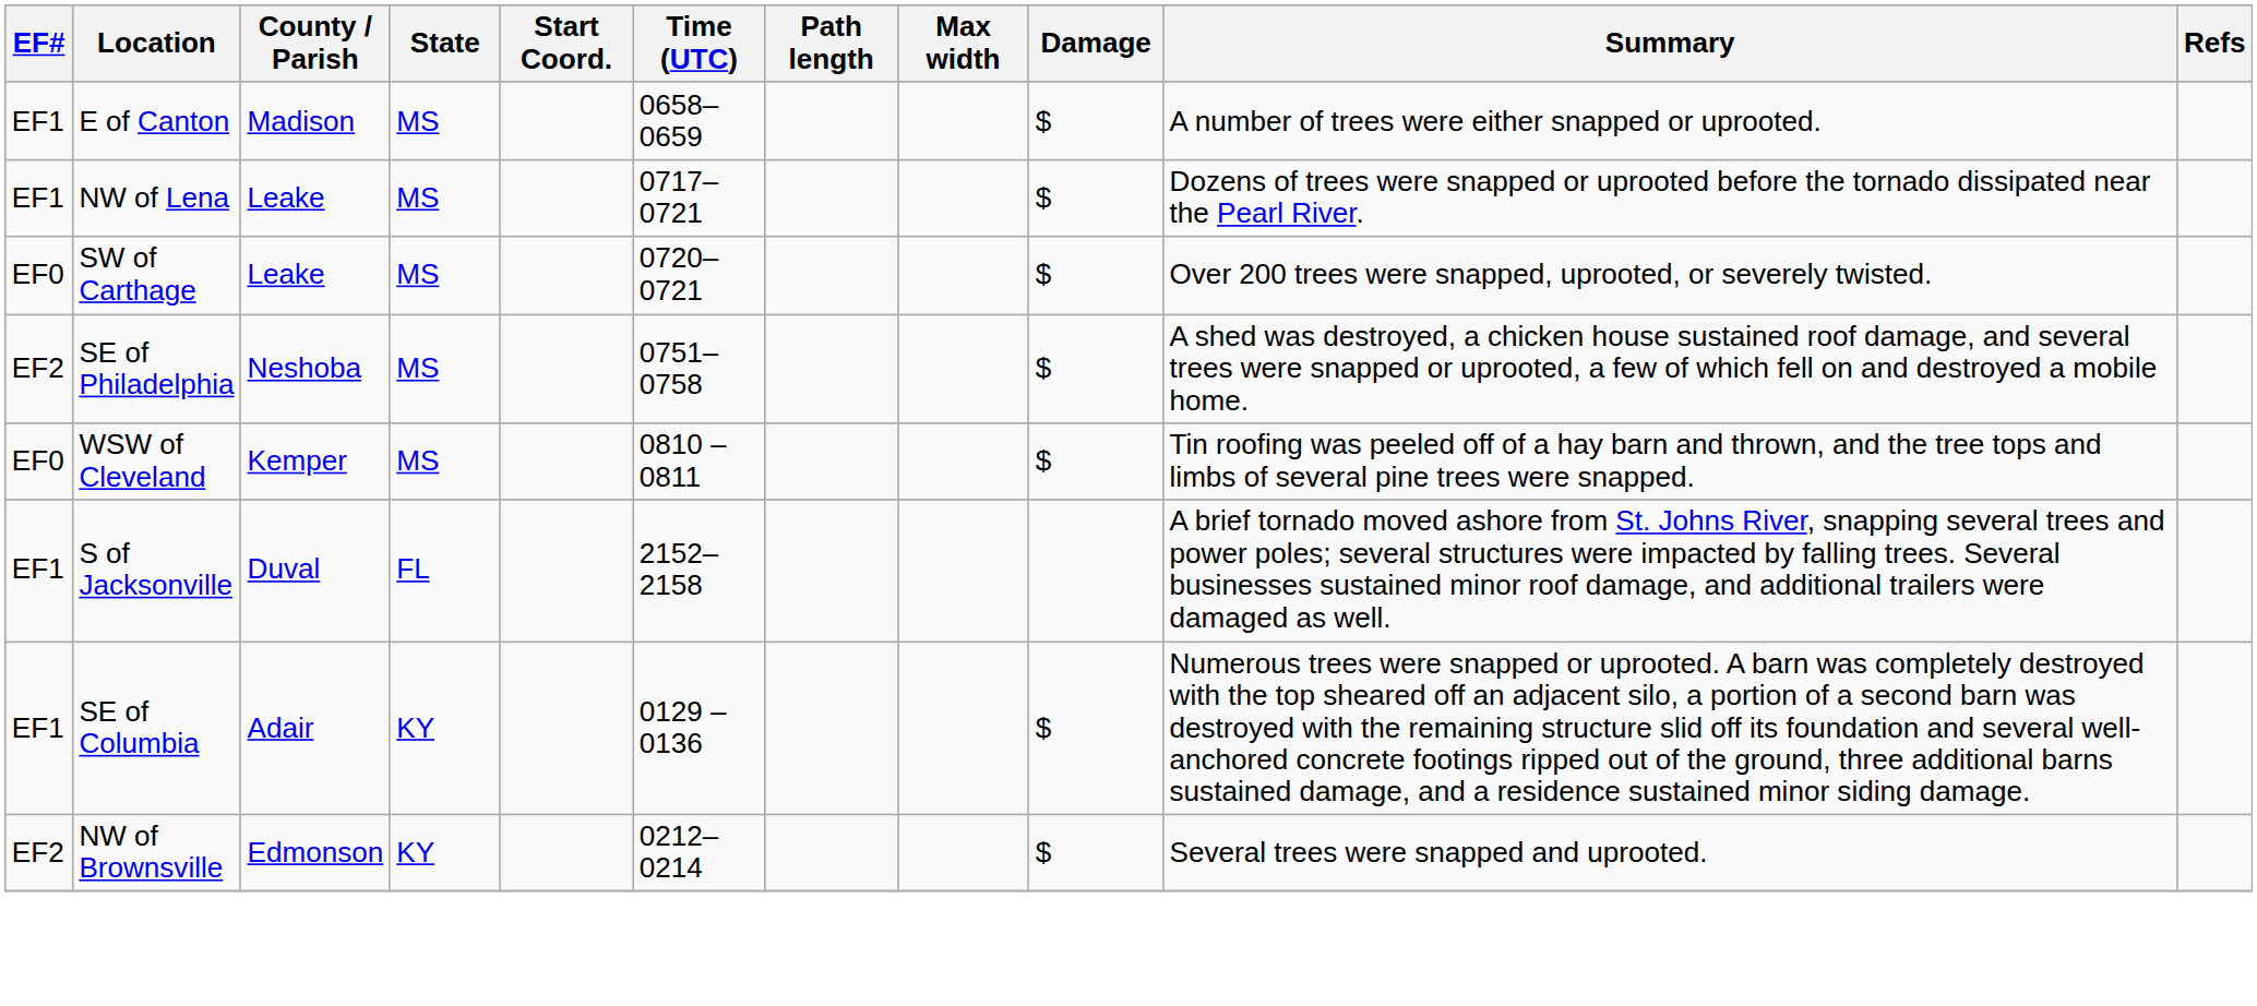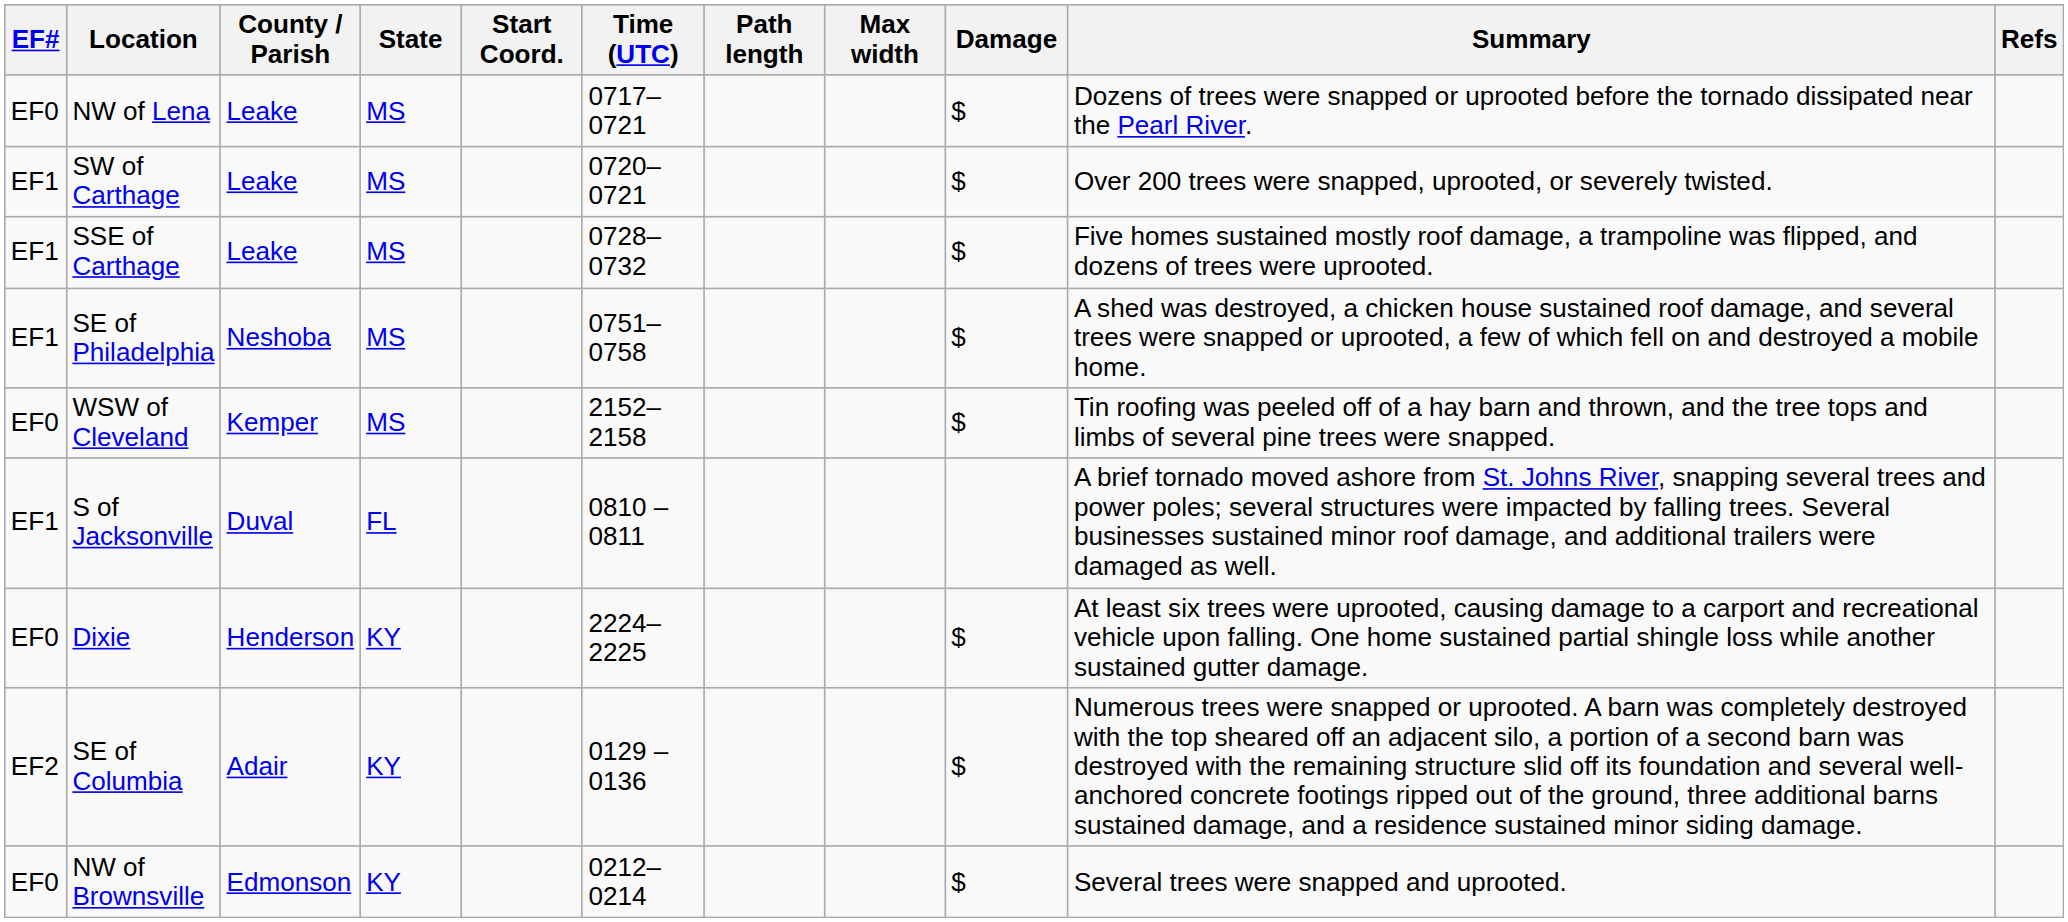- row: EF1 | E of Canton | Madison | MS | 0658–0659 | $ | A number of trees were either snapped or uprooted.
NW of Lena | EF#: EF1 -> EF0
SW of Carthage | EF#: EF0 -> EF1
+ row: EF1 | SSE of Carthage | Leake | MS | 0728–0732 | $ | Five homes sustained mostly roof damage, a trampoline was flipped, and dozens of trees were uprooted.
SE of Philadelphia | EF#: EF2 -> EF1
WSW of Cleveland | Time (UTC): 0810 – 0811 -> 2152–2158
S of Jacksonville | Time (UTC): 2152–2158 -> 0810 – 0811
+ row: EF0 | Dixie | Henderson | KY | 2224–2225 | $ | At least six trees were uprooted, causing damage to a carport and recreational vehicle upon falling. One home sustained partial shingle loss while another sustained gutter damage.
SE of Columbia | EF#: EF1 -> EF2
NW of Brownsville | EF#: EF2 -> EF0
